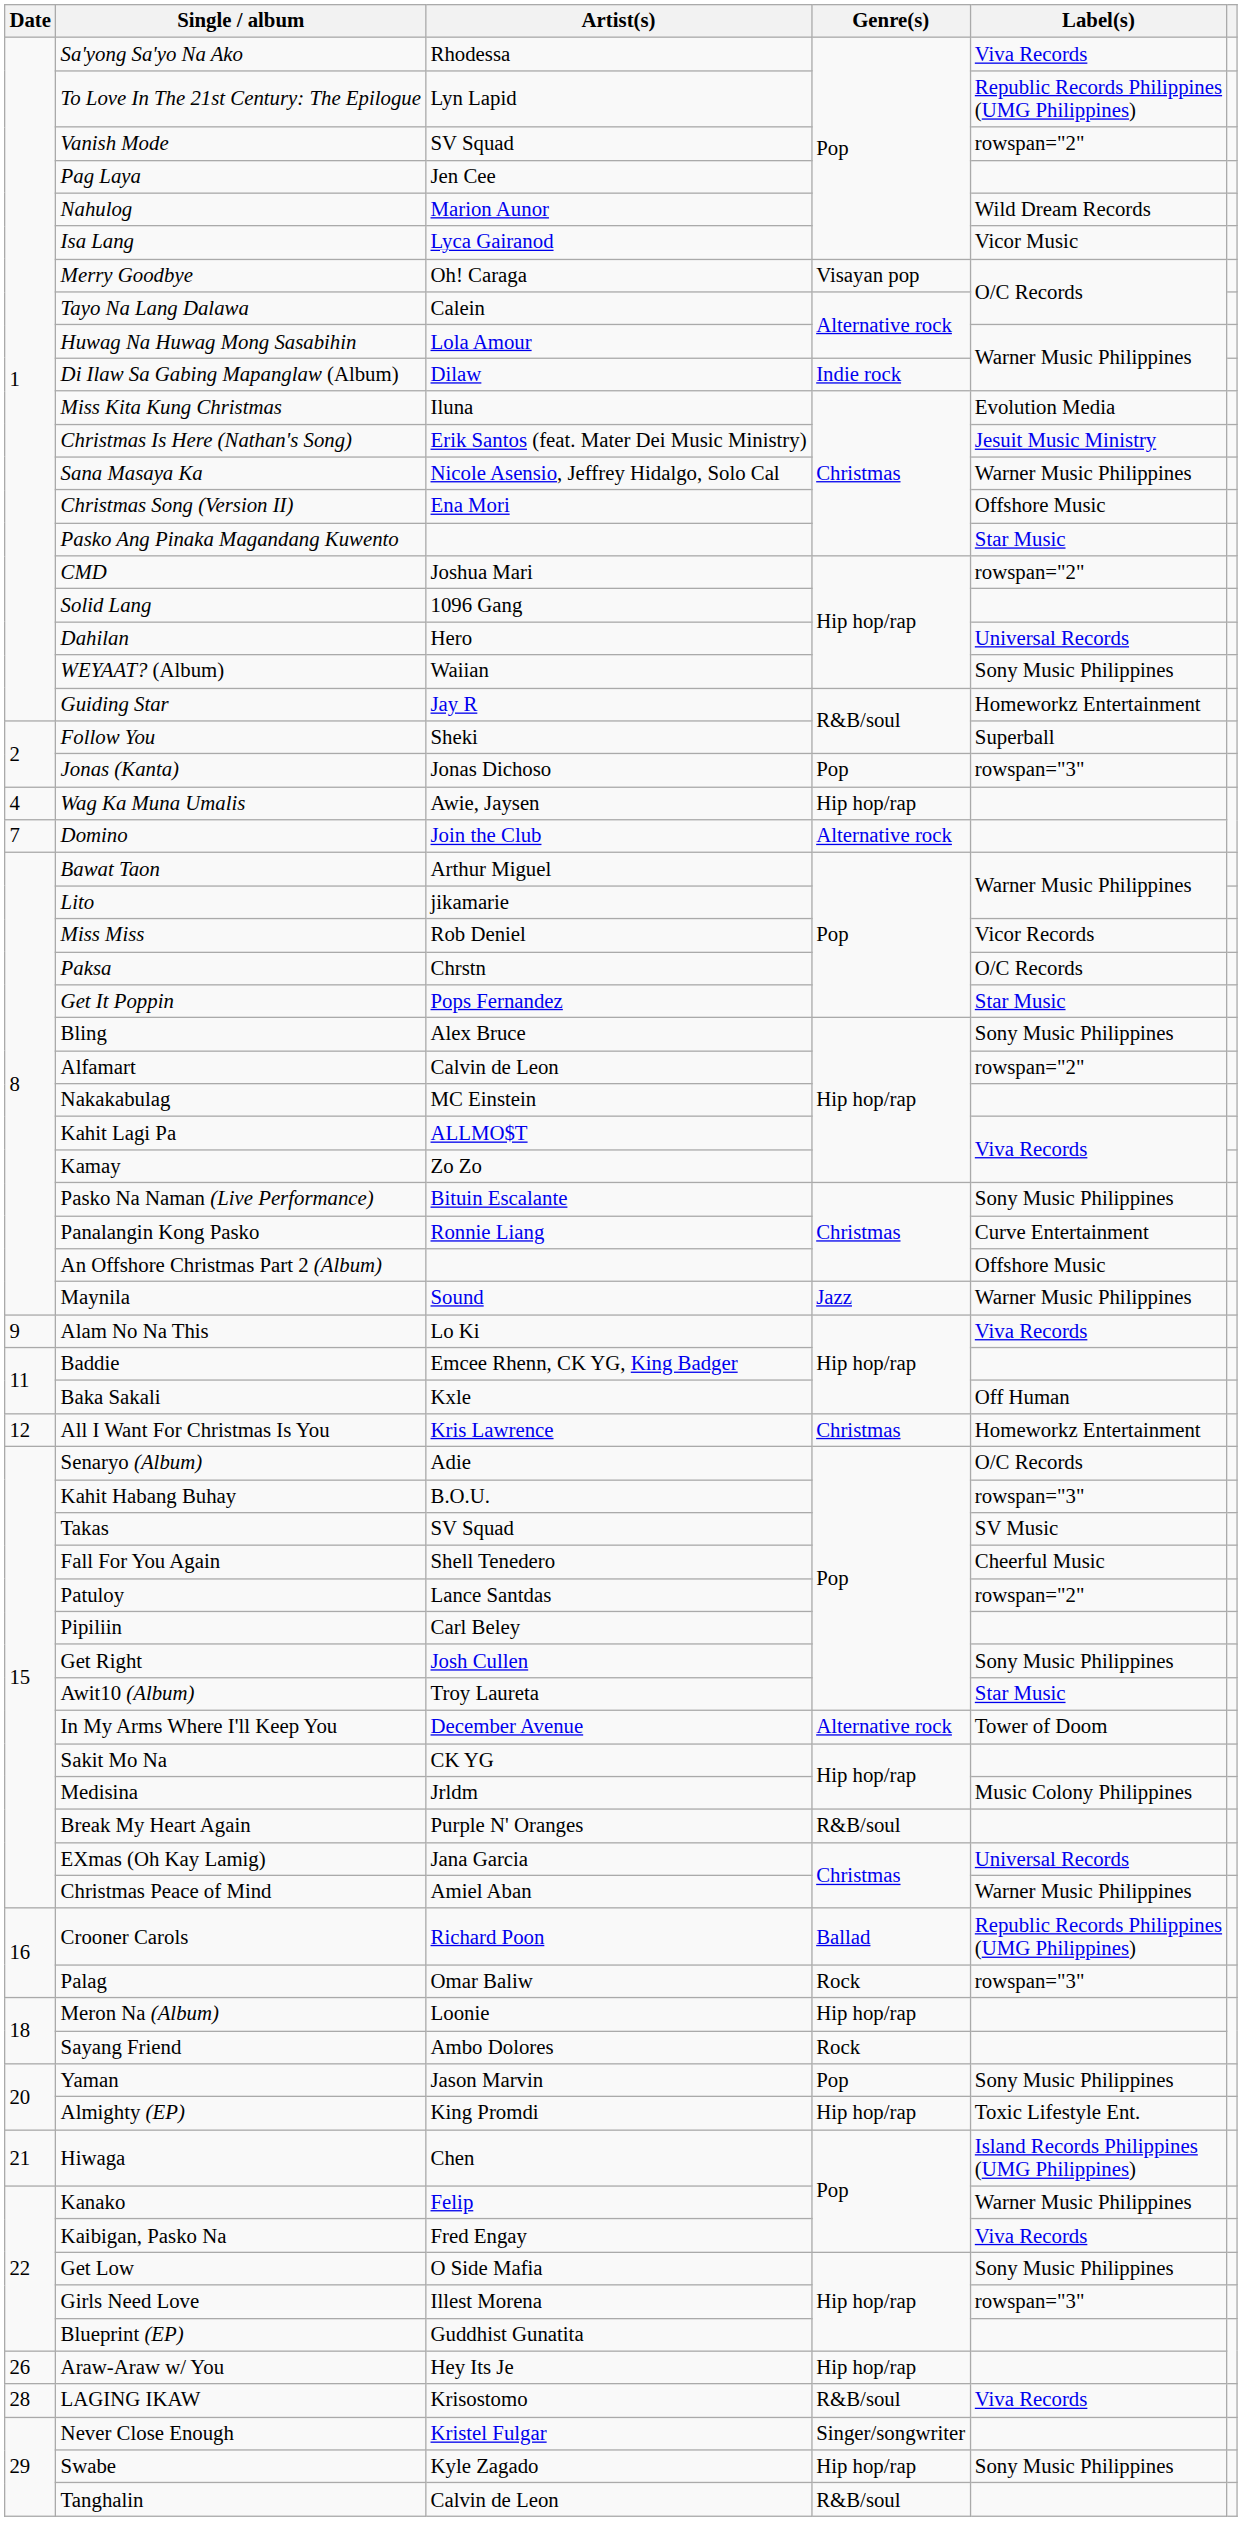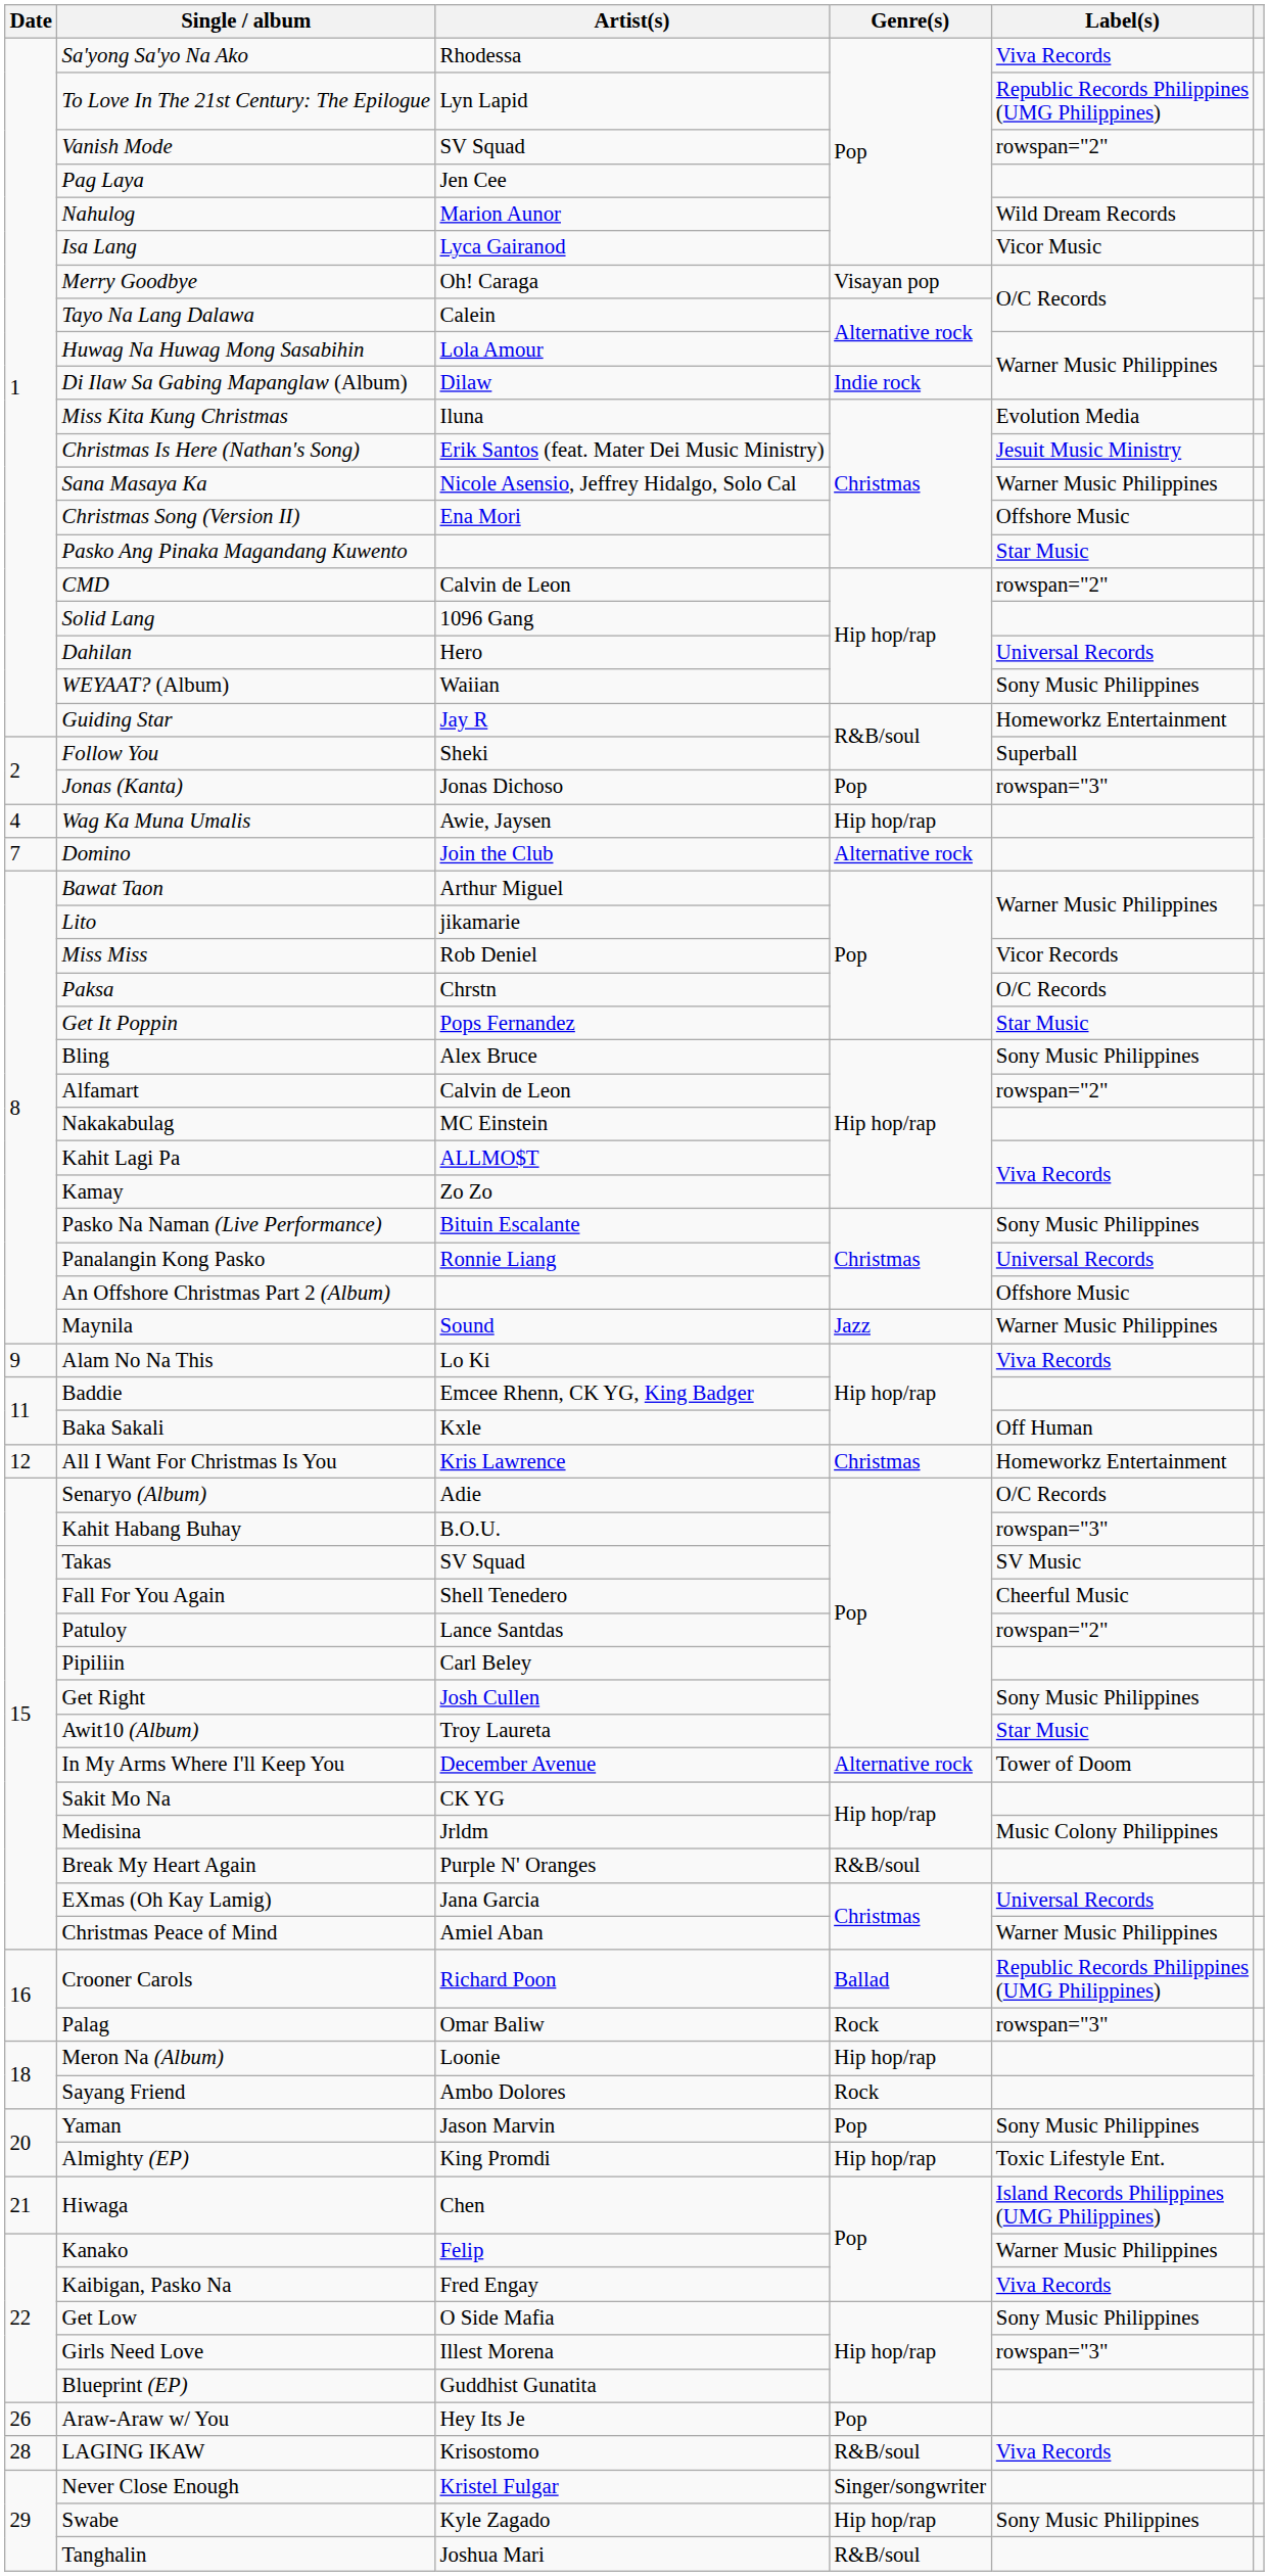CMD | Artist(s): Joshua Mari -> Calvin de Leon
Panalangin Kong Pasko | Label(s): Curve Entertainment -> Universal Records
Araw-Araw w/ You | Genre(s): Hip hop/rap -> Pop
Tanghalin | Artist(s): Calvin de Leon -> Joshua Mari
